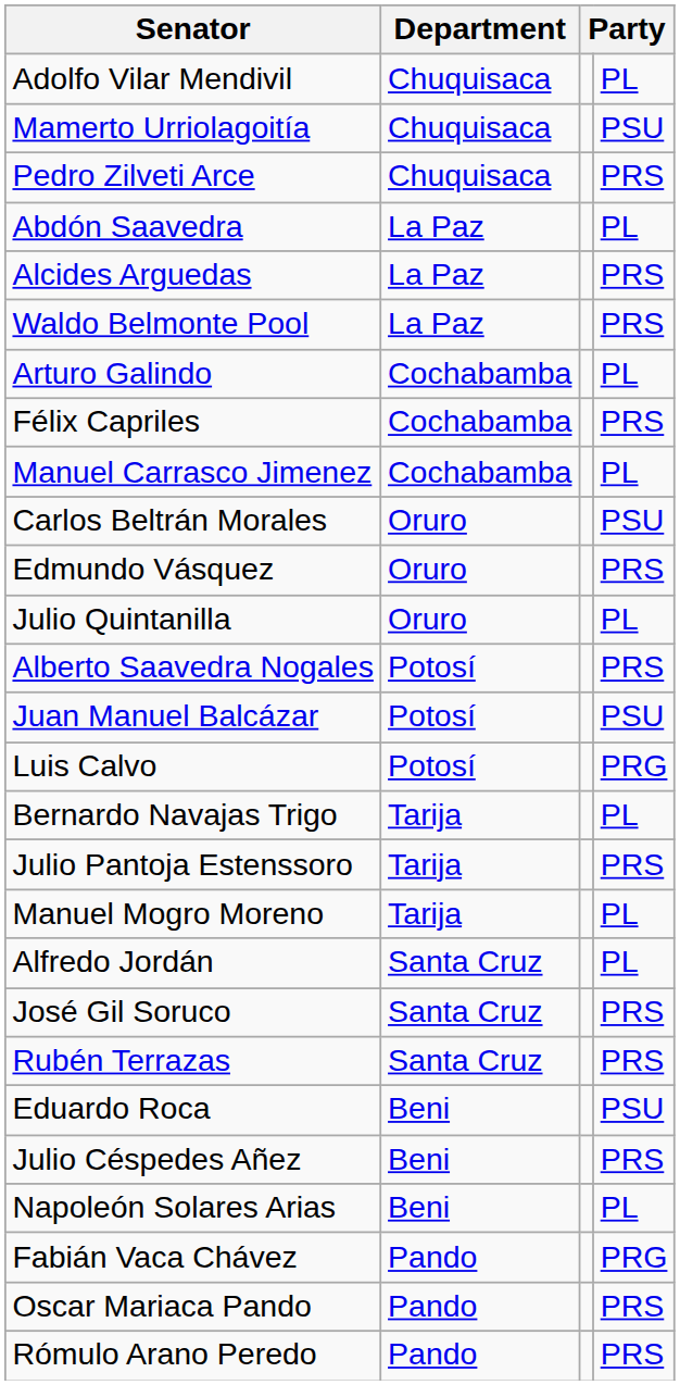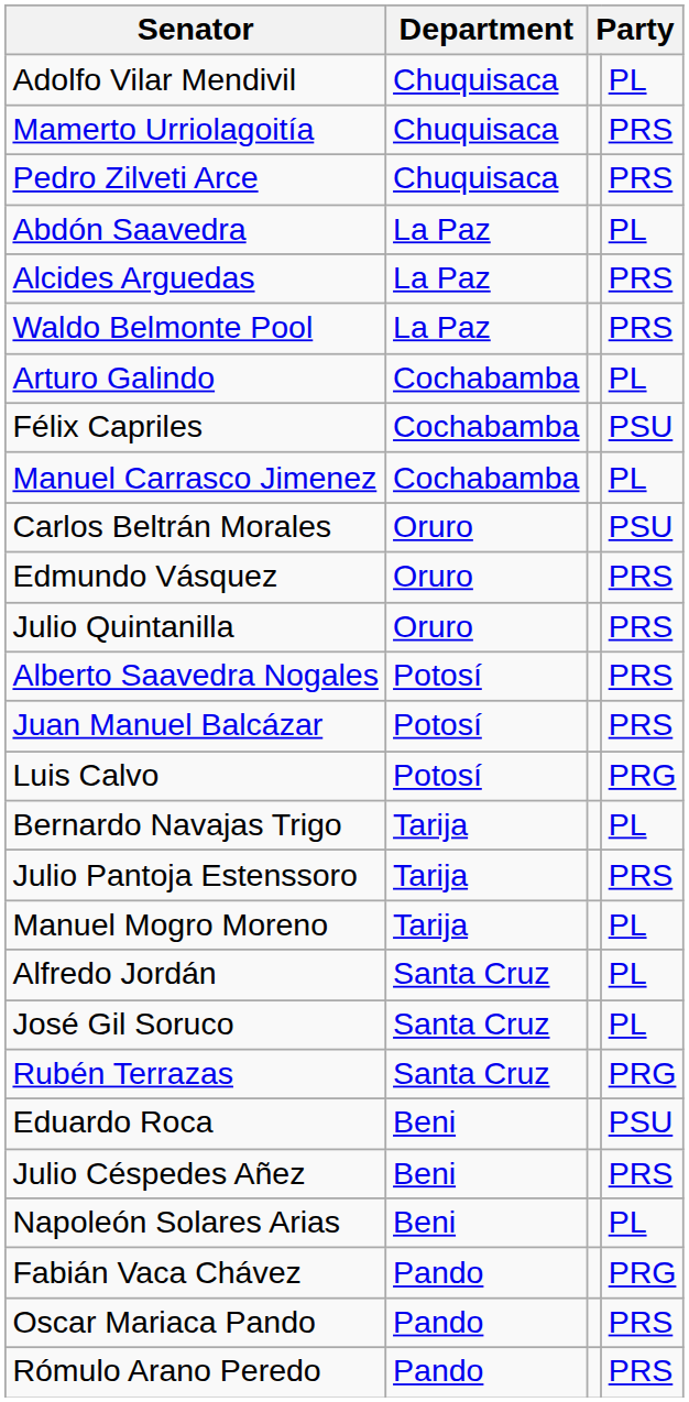Mamerto Urriolagoitía | column 4: PSU -> PRS
Félix Capriles | column 4: PRS -> PSU
Julio Quintanilla | column 4: PL -> PRS
Juan Manuel Balcázar | column 4: PSU -> PRS
José Gil Soruco | column 4: PRS -> PL
Rubén Terrazas | column 4: PRS -> PRG
